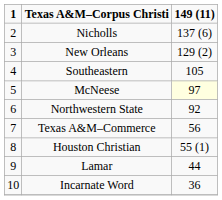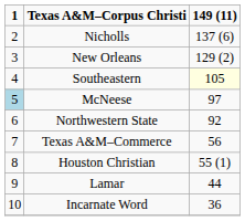Southeastern | 149 (11): no background -> lightyellow background
McNeese | 1: no background -> lightblue background
McNeese | 149 (11): lightyellow background -> no background
